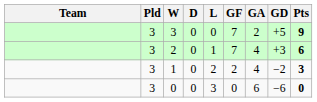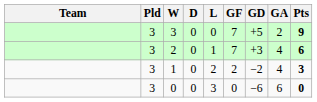columns swapped: GA <-> GD
